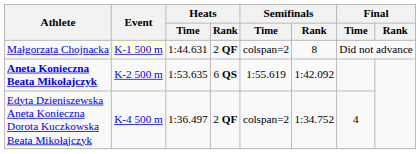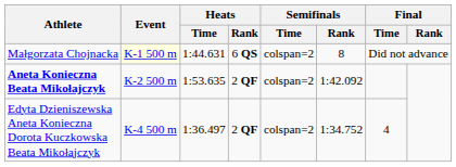Małgorzata Chojnacka | Heats / Rank: 2 QF -> 6 QS
Aneta Konieczna Beata Mikołajczyk | Heats / Rank: 6 QS -> 2 QF
Aneta Konieczna Beata Mikołajczyk | Semifinals / Time: 1:55.619 -> colspan=2
